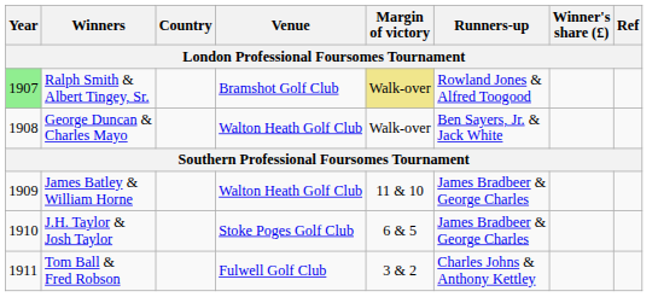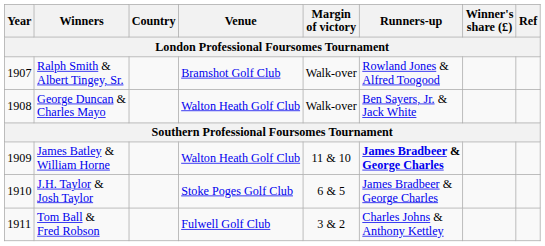Ralph Smith & Albert Tingey, Sr. | Year: lightgreen background -> no background
Ralph Smith & Albert Tingey, Sr. | Margin of victory: khaki background -> no background
James Batley & William Horne | Runners-up: normal -> bold
